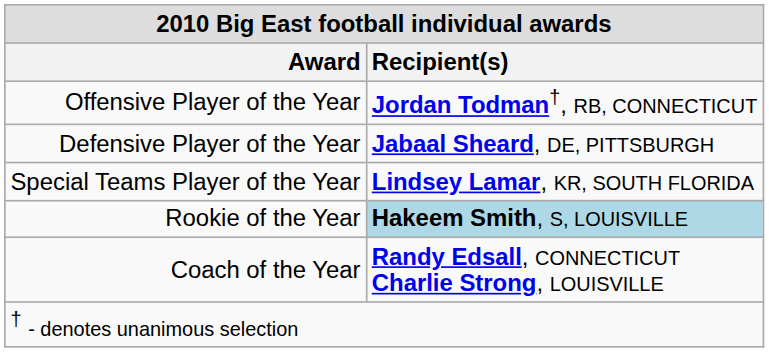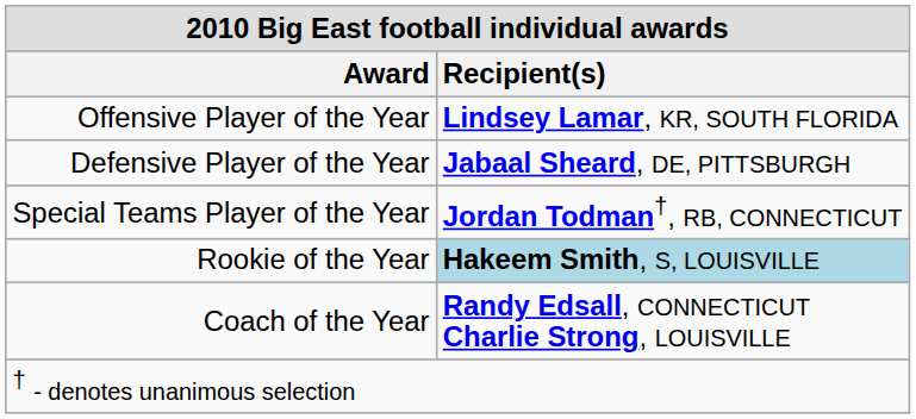Offensive Player of the Year | Recipient(s): Jordan Todman†, RB, CONNECTICUT -> Lindsey Lamar, KR, SOUTH FLORIDA
Special Teams Player of the Year | Recipient(s): Lindsey Lamar, KR, SOUTH FLORIDA -> Jordan Todman†, RB, CONNECTICUT
